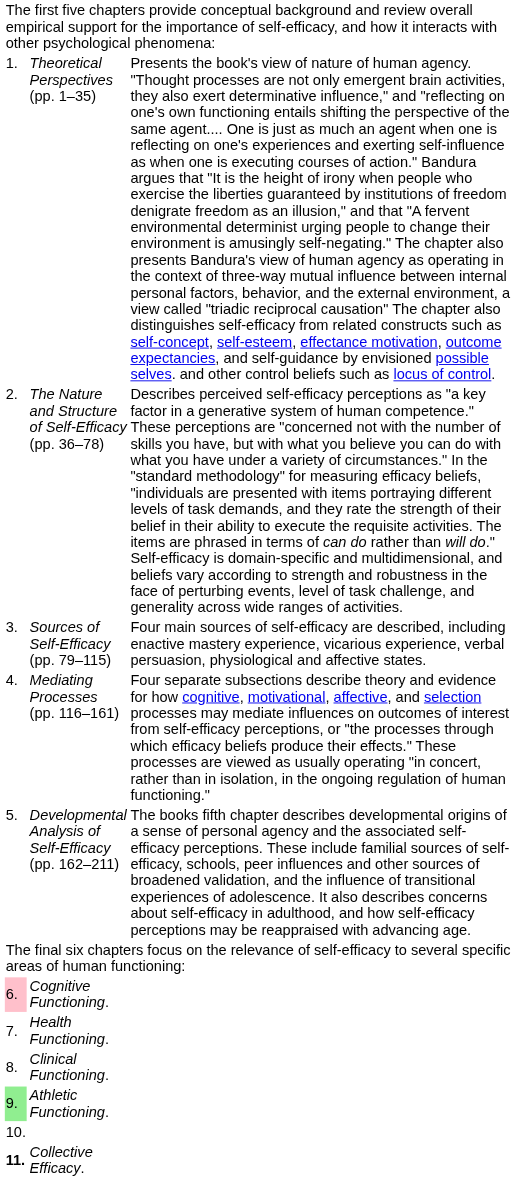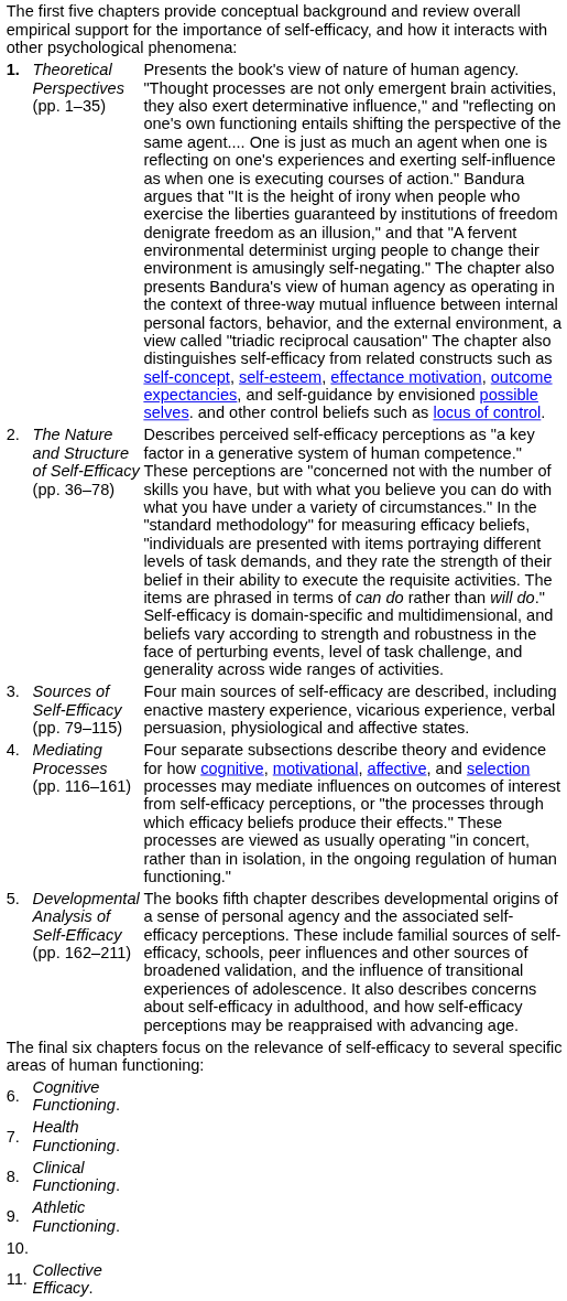Theoretical Perspectives (pp. 1–35) | column 1: normal -> bold
Cognitive Functioning. | column 1: pink background -> no background
Athletic Functioning. | column 1: lightgreen background -> no background
Collective Efficacy. | column 1: bold -> normal
